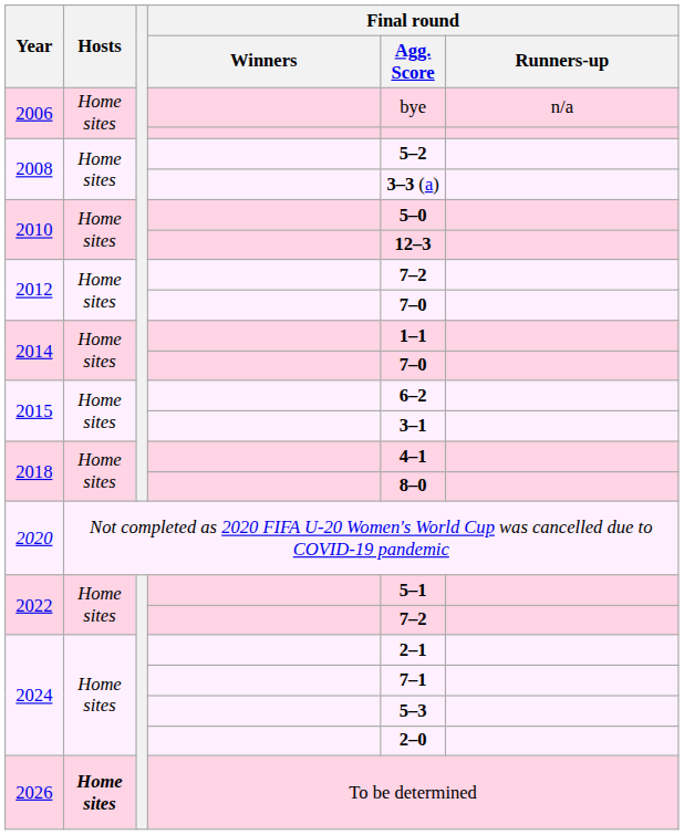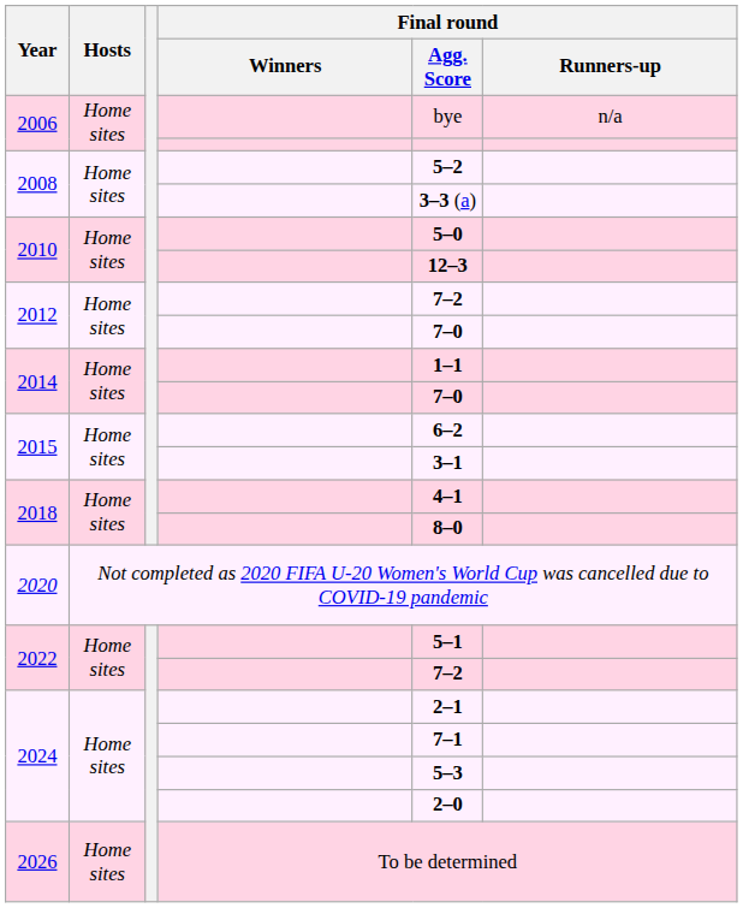2026 | Hosts: bold -> normal
